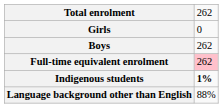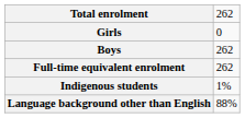Full-time equivalent enrolment | column 2: pink background -> no background
Indigenous students | column 2: bold -> normal
